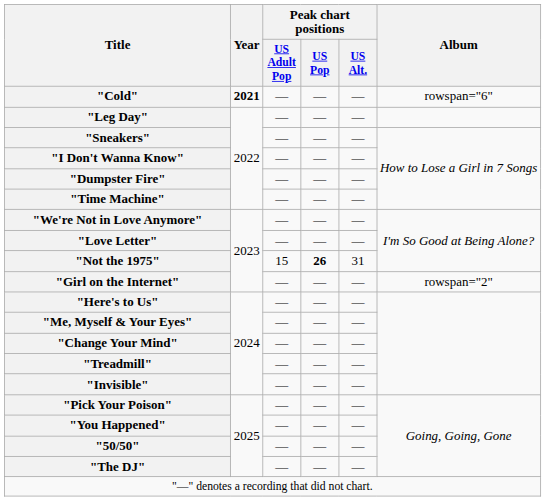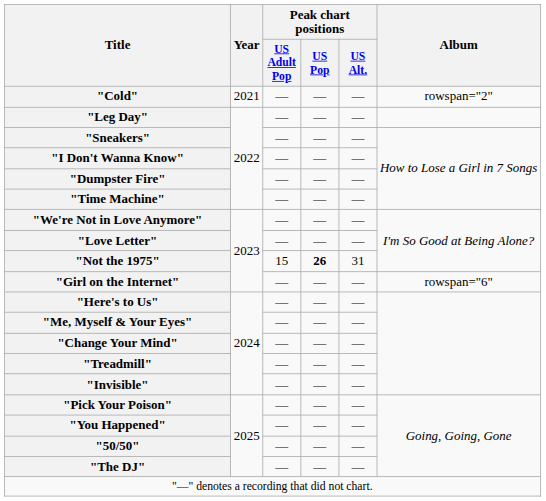"Cold" | Year: bold -> normal
"Cold" | Album: rowspan="6" -> rowspan="2"
"Girl on the Internet" | Album: rowspan="2" -> rowspan="6"
